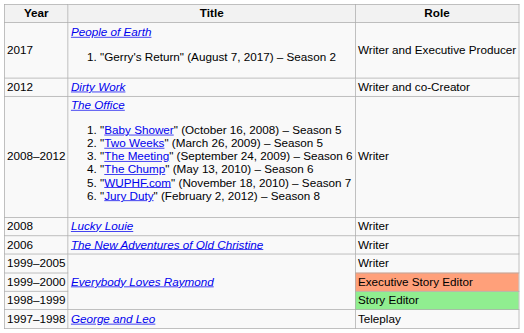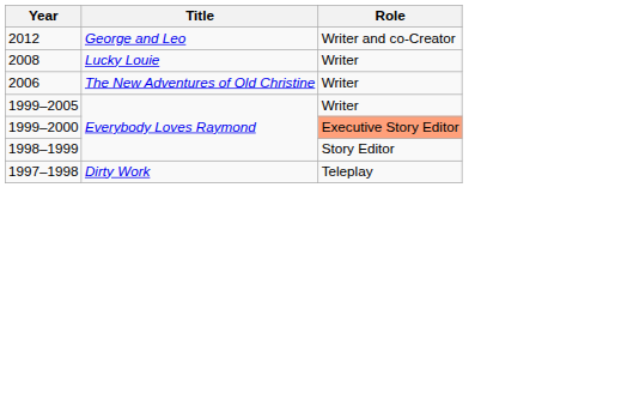- row: 2017 | People of Earth "Gerry's Return" (August 7, 2017) – Season 2 | Writer and Executive Producer
2012 | Title: Dirty Work -> George and Leo
- row: 2008–2012 | The Office "Baby Shower" (October 16, 2008) – Season 5 "Two Weeks" (March 26, 2009) – Season 5 "The Meeting" (September 24, 2009) – Season 6 "The Chump" (May 13, 2010) – Season 6 "WUPHF.com" (November 18, 2010) – Season 7 "Jury Duty" (February 2, 2012) – Season 8 | Writer
1998–1999 | Role: lightgreen background -> no background
1997–1998 | Title: George and Leo -> Dirty Work
